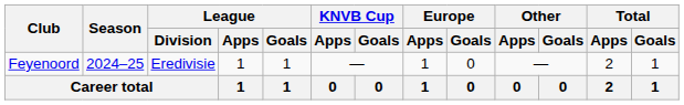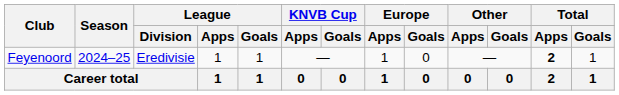Feyenoord | Total / Apps: normal -> bold
